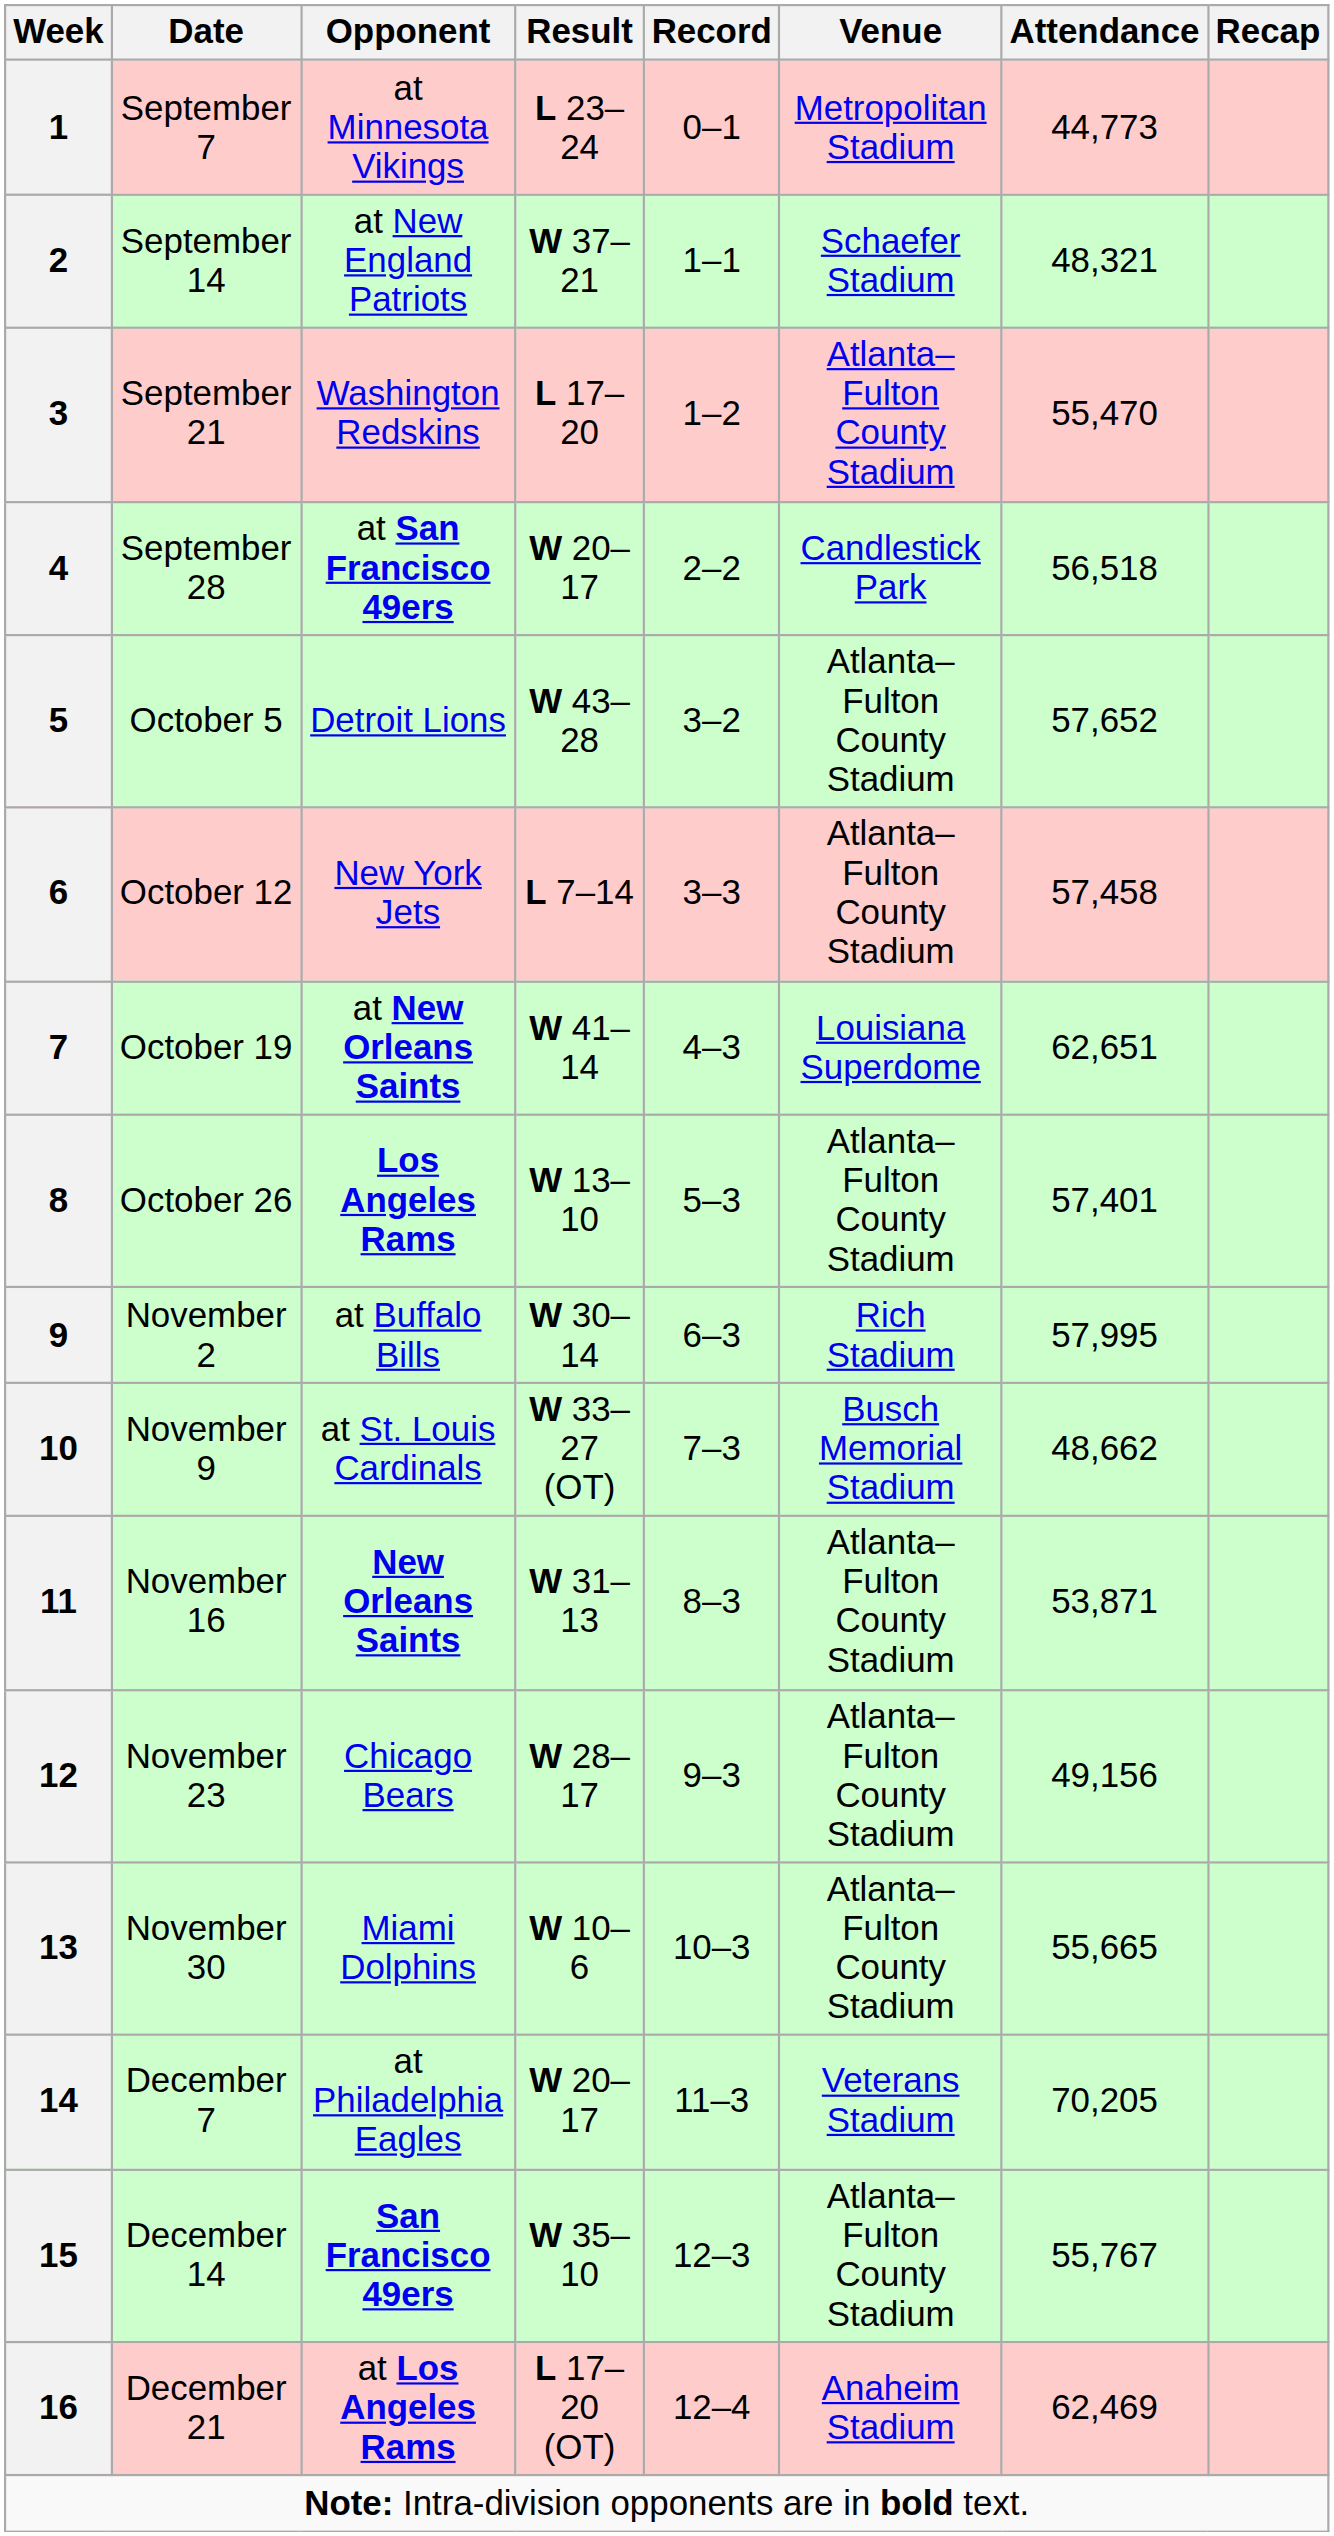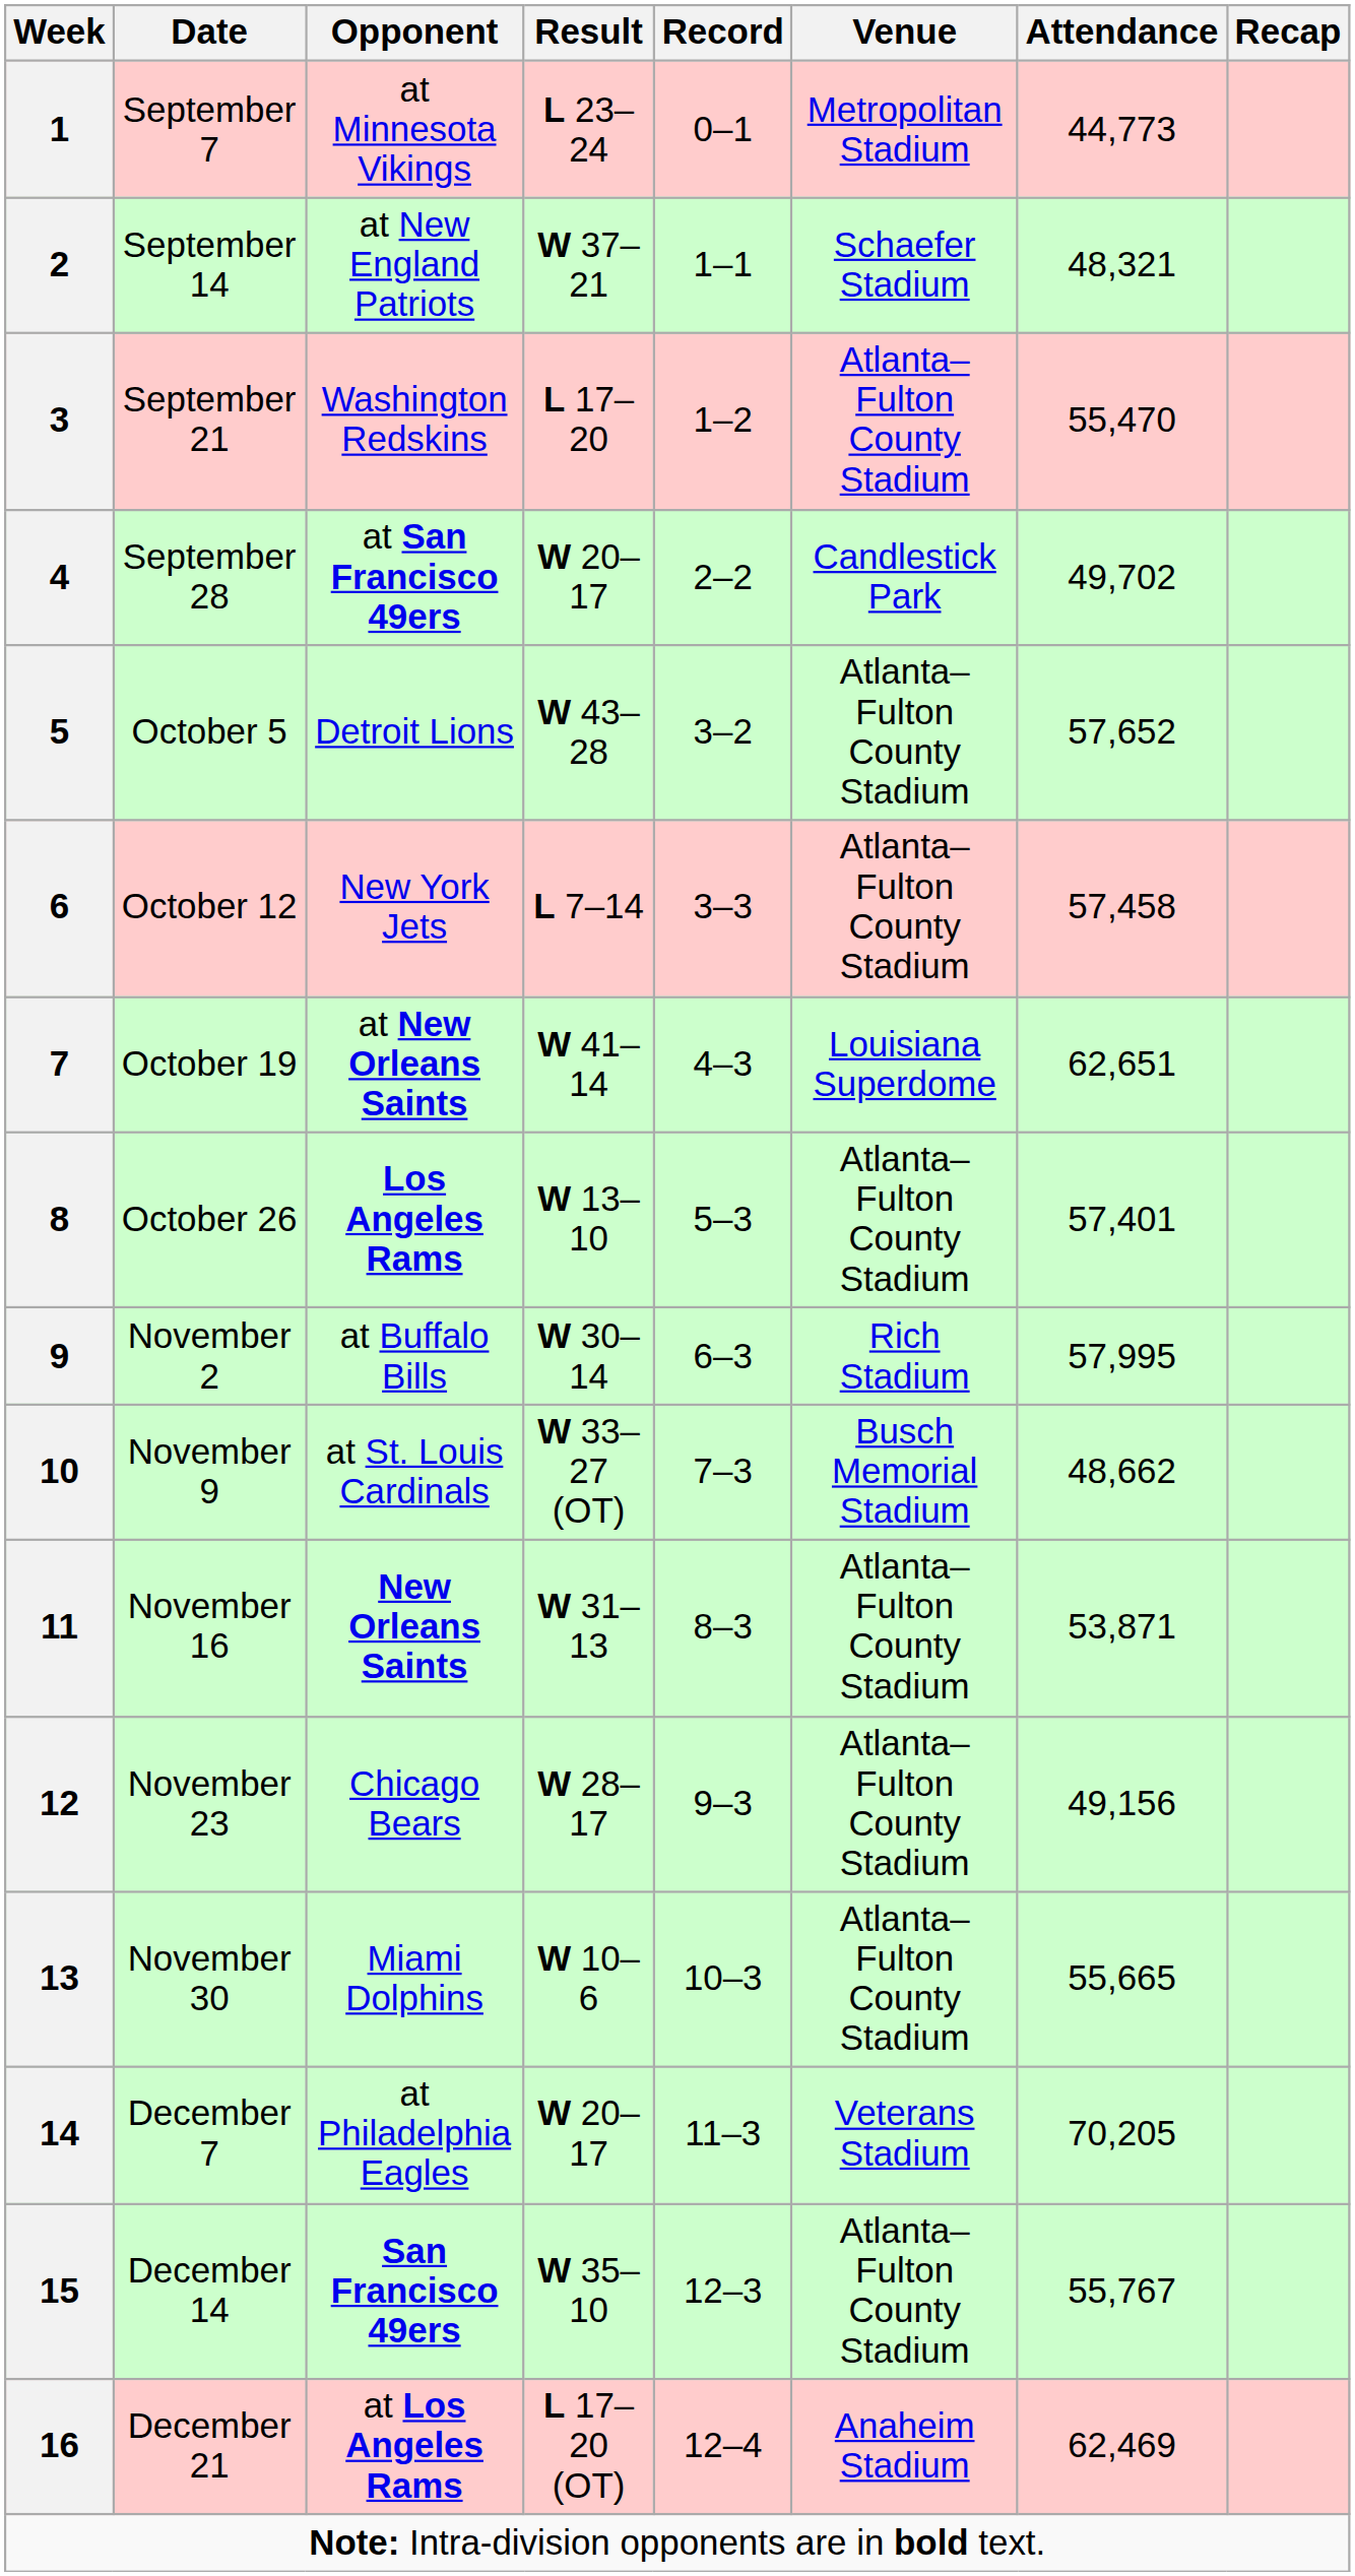4 | Attendance: 56,518 -> 49,702
